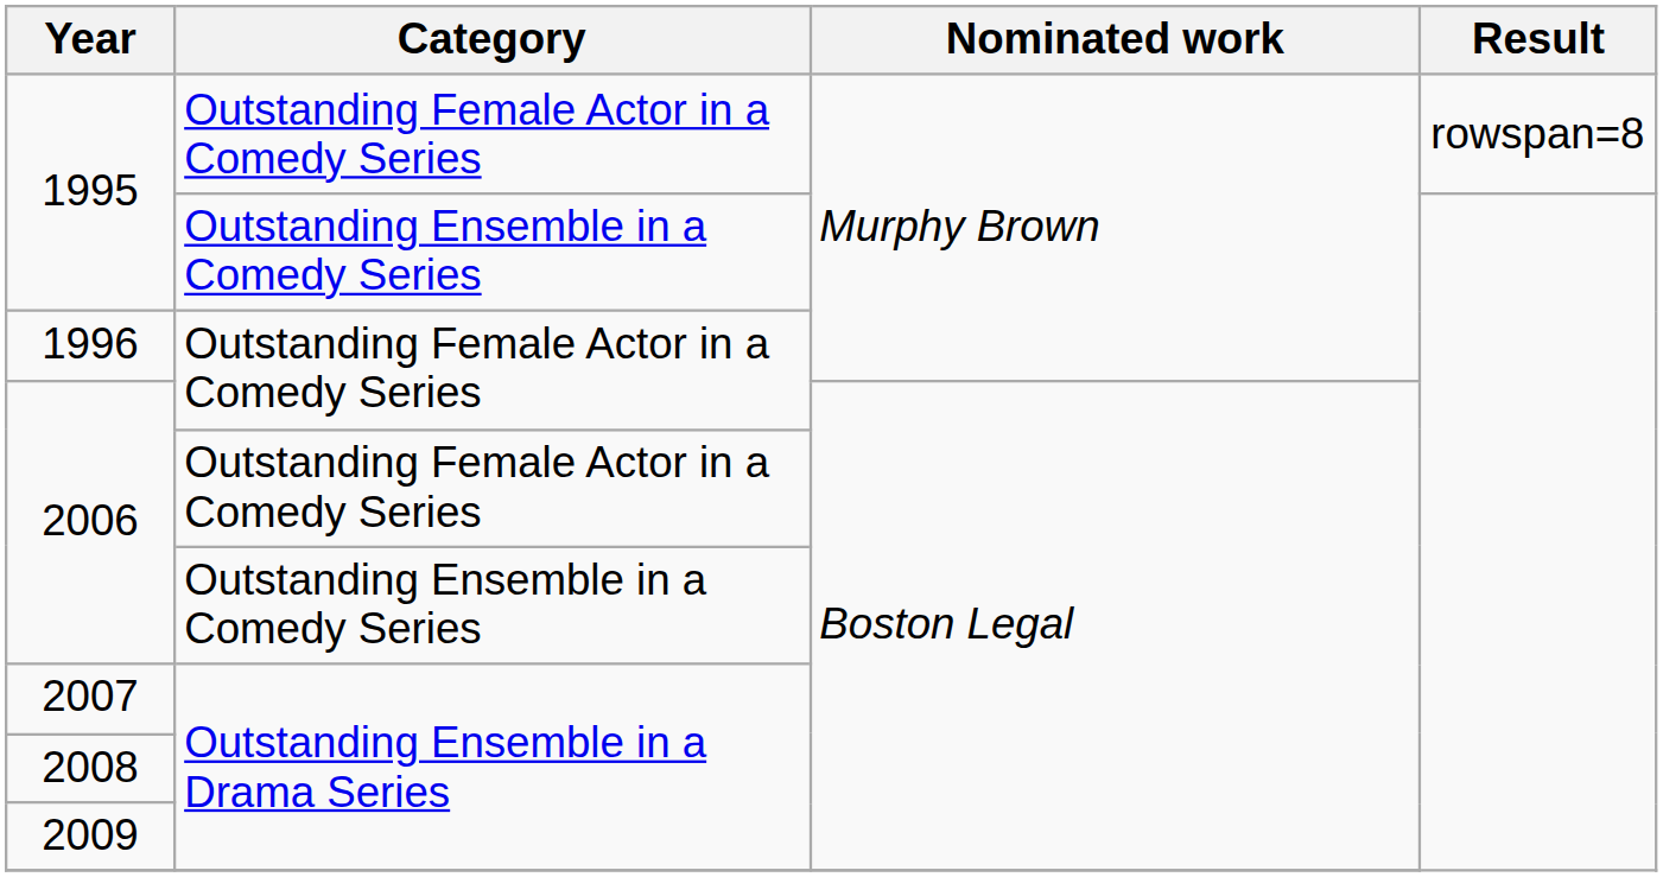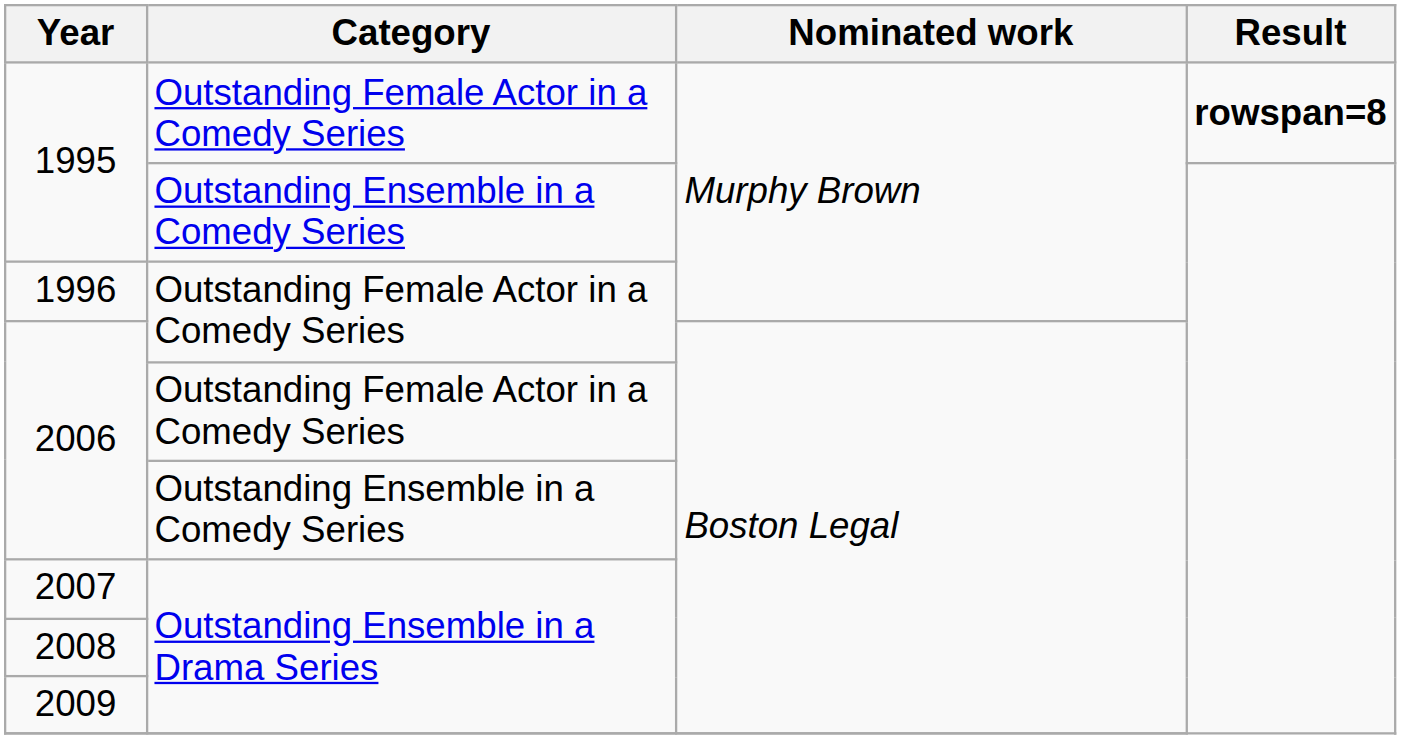1995 / Outstanding Female Actor in a Comedy Series | Result: normal -> bold
